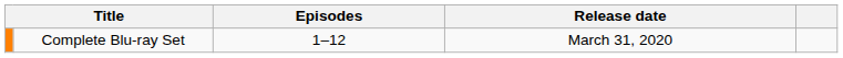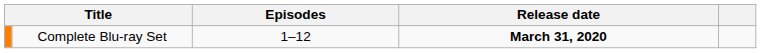Complete Blu-ray Set | Release date: normal -> bold
